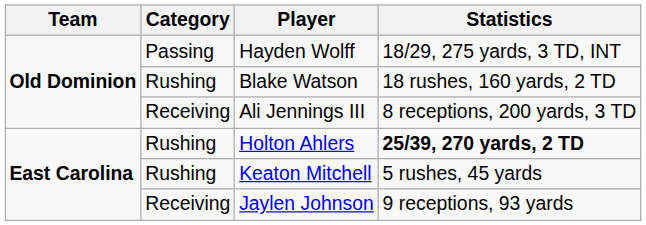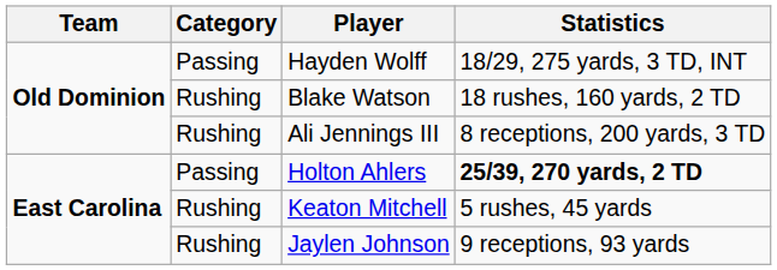Ali Jennings III | Category: Receiving -> Rushing
Holton Ahlers | Category: Rushing -> Passing
Jaylen Johnson | Category: Receiving -> Rushing
